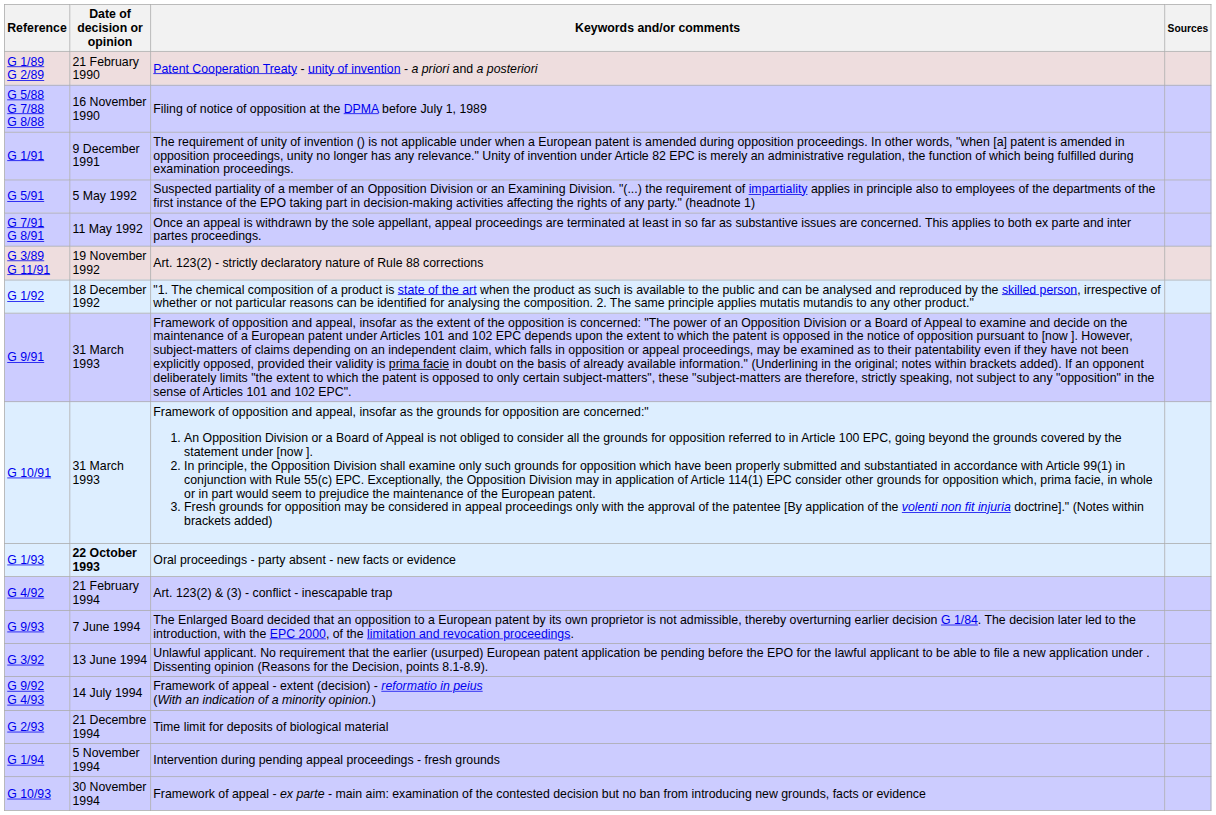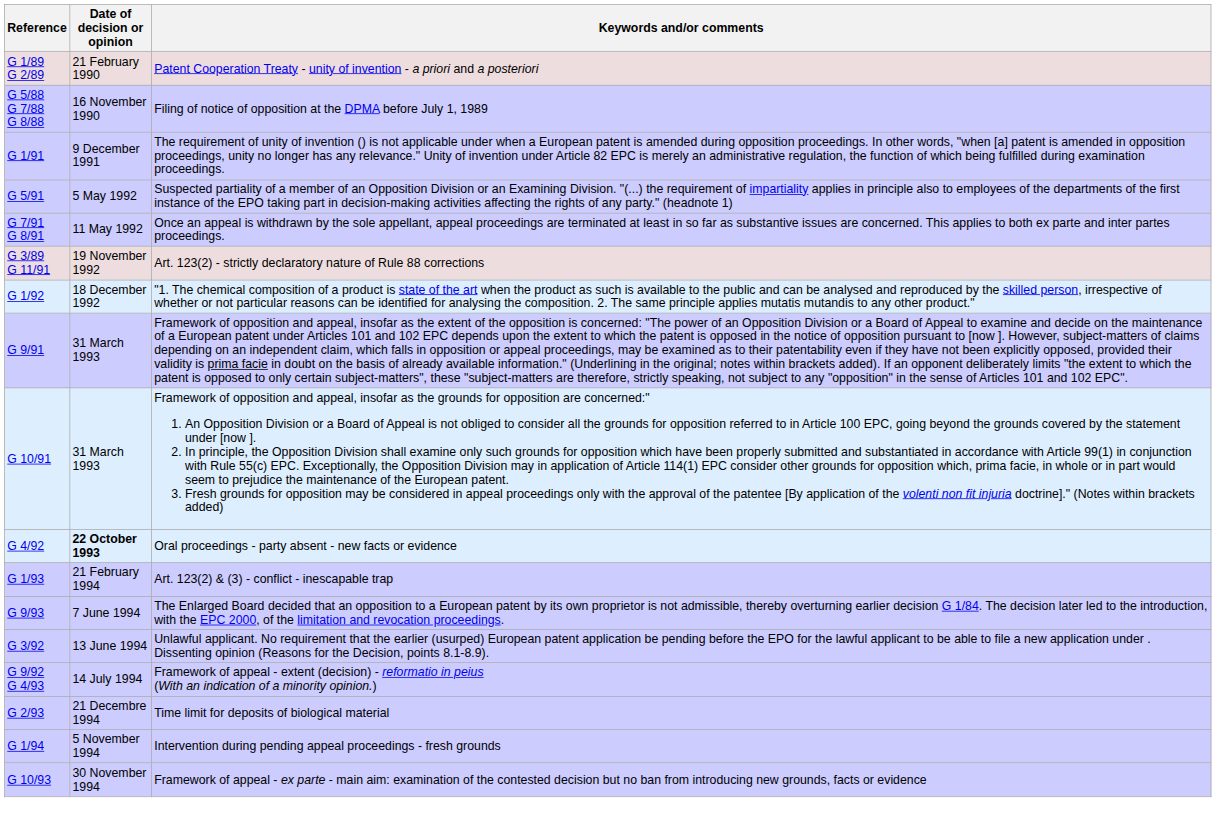- column: Sources
Oral proceedings - party absent - new facts or evidence | Reference: G 1/93 -> G 4/92
Art. 123(2) & (3) - conflict - inescapable trap | Reference: G 4/92 -> G 1/93
